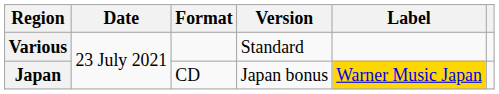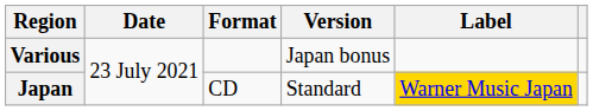Various | Version: Standard -> Japan bonus
Japan | Version: Japan bonus -> Standard
